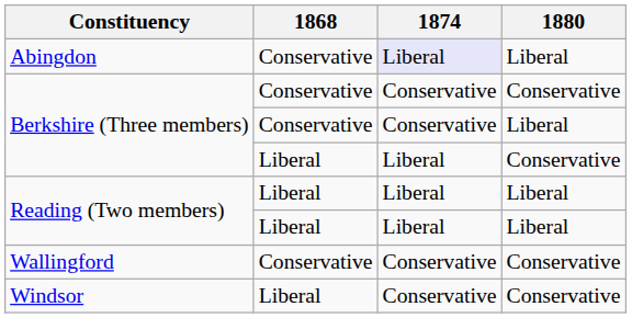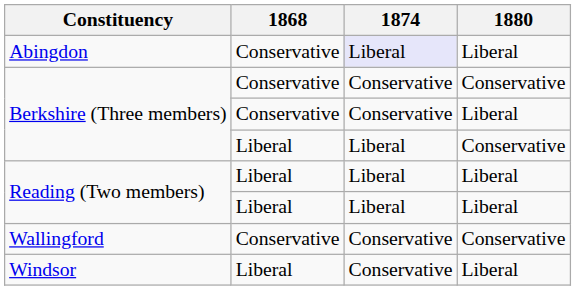Windsor | 1880: Conservative -> Liberal
